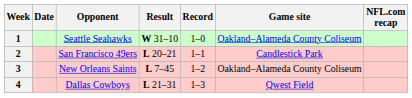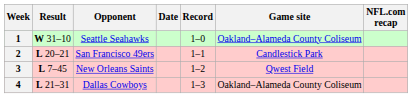columns swapped: Date <-> Result
3 | Game site: Oakland–Alameda County Coliseum -> Qwest Field
4 | Game site: Qwest Field -> Oakland–Alameda County Coliseum
